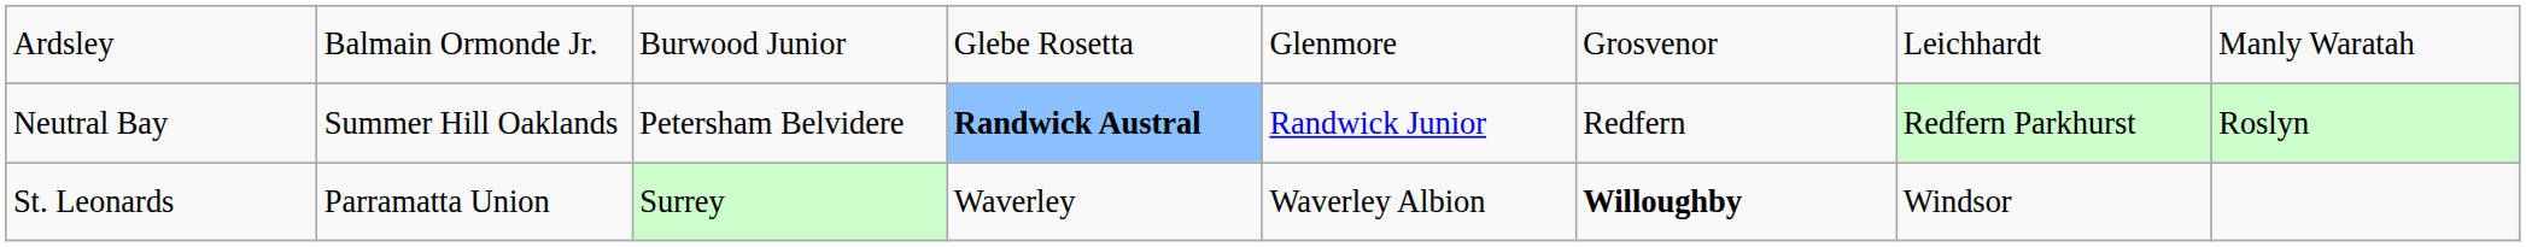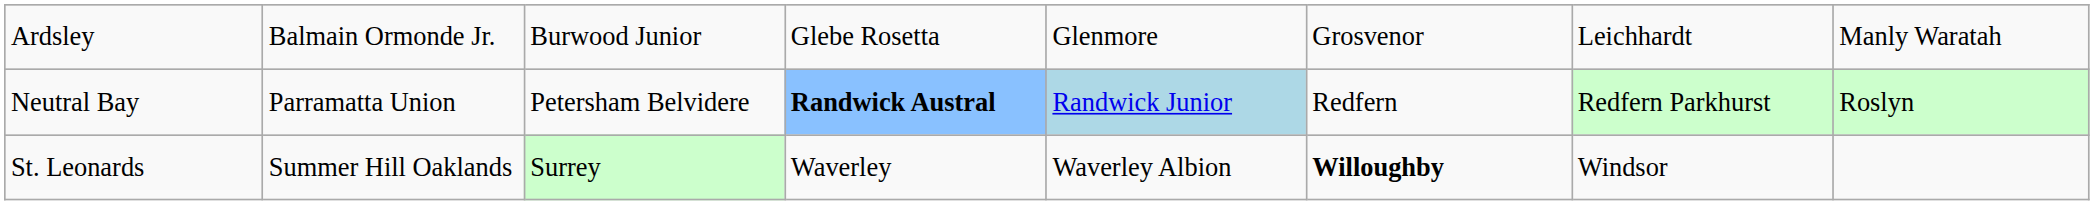Neutral Bay | column 2: Summer Hill Oaklands -> Parramatta Union
Neutral Bay | column 5: no background -> lightblue background
St. Leonards | column 2: Parramatta Union -> Summer Hill Oaklands
